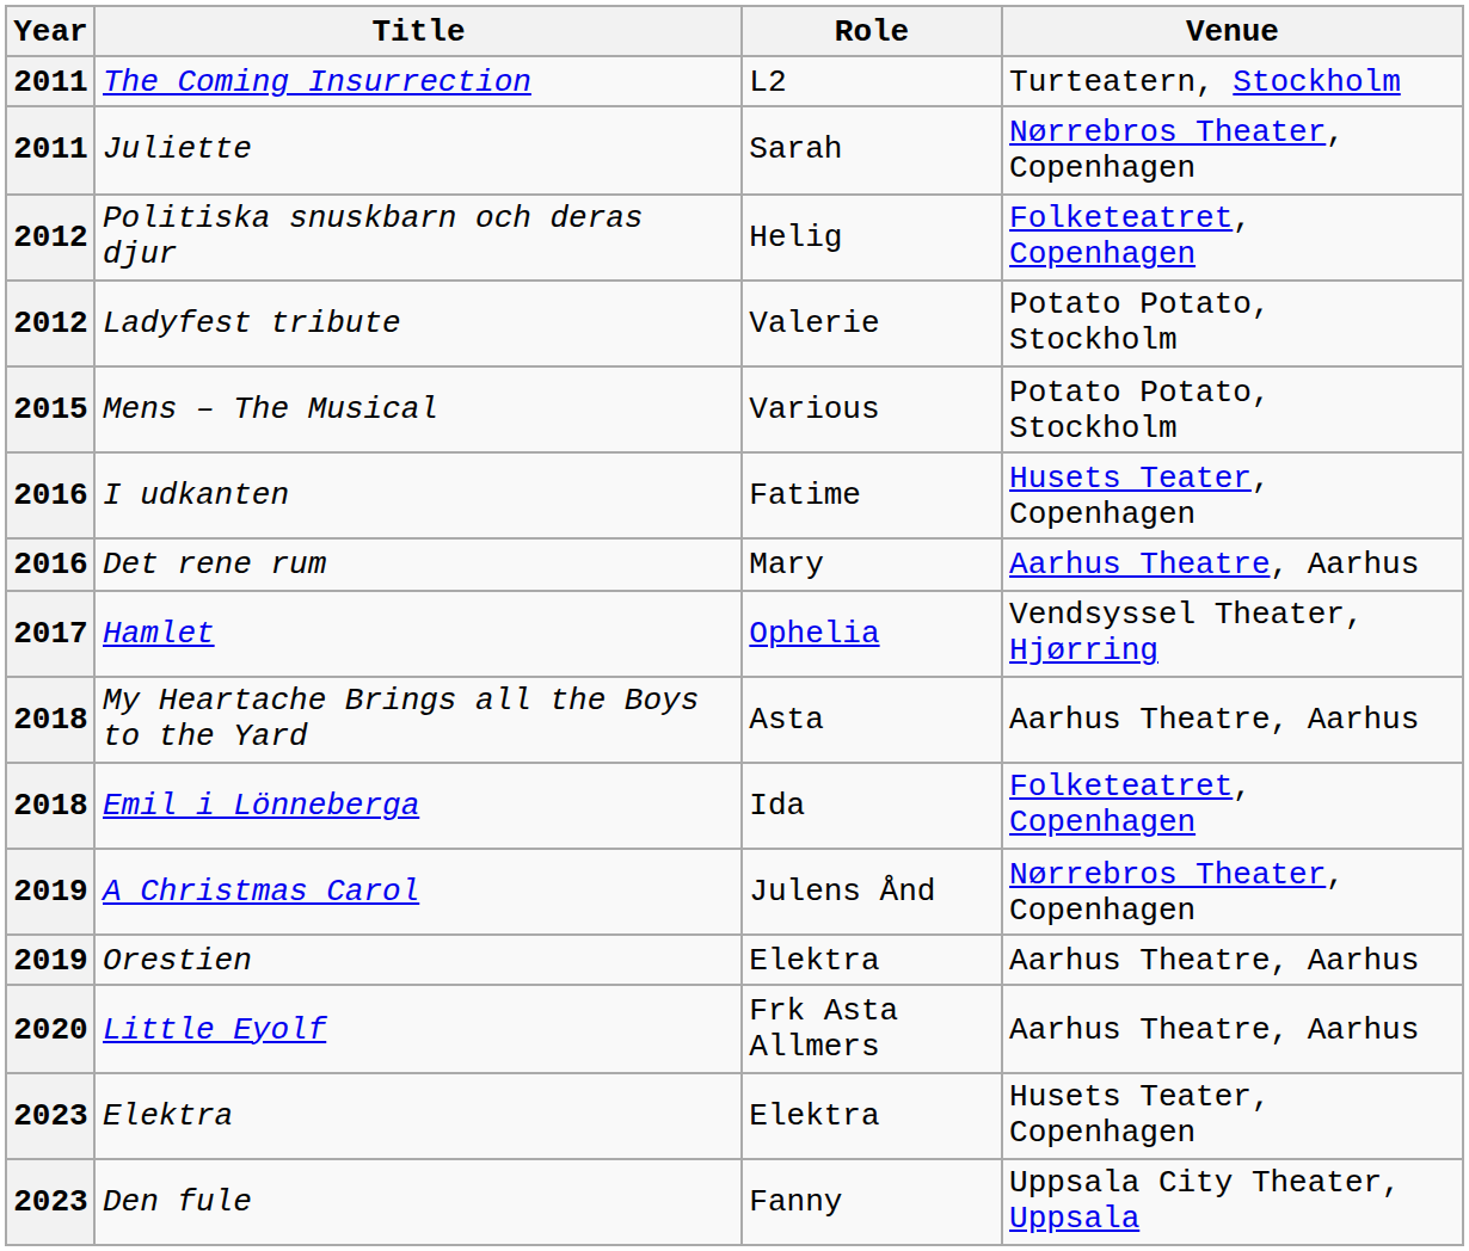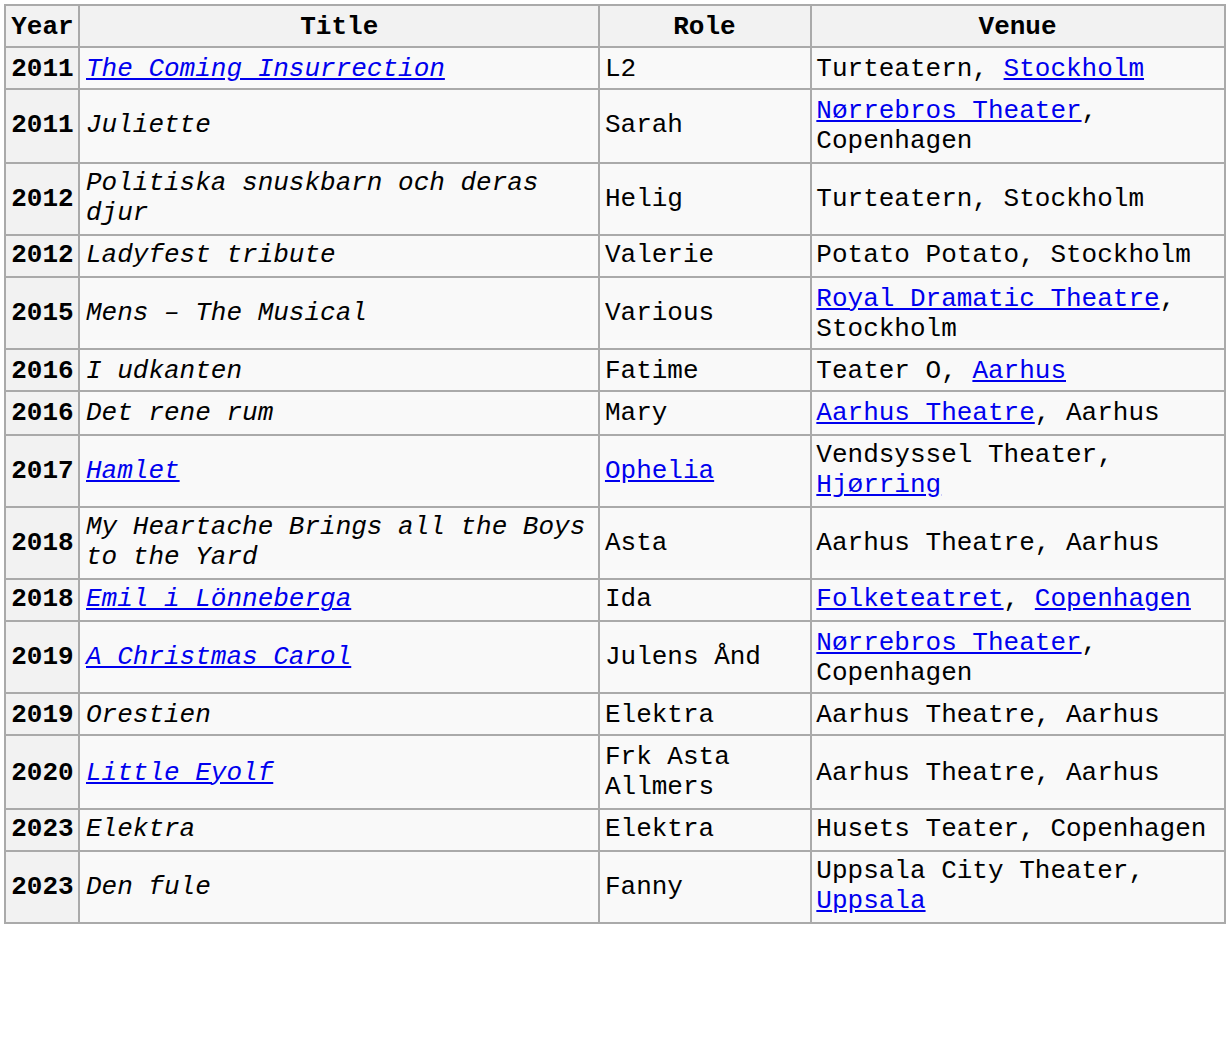Politiska snuskbarn och deras djur | Venue: Folketeatret, Copenhagen -> Turteatern, Stockholm
Mens – The Musical | Venue: Potato Potato, Stockholm -> Royal Dramatic Theatre, Stockholm
I udkanten | Venue: Husets Teater, Copenhagen -> Teater O, Aarhus
